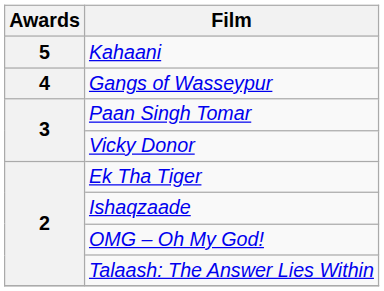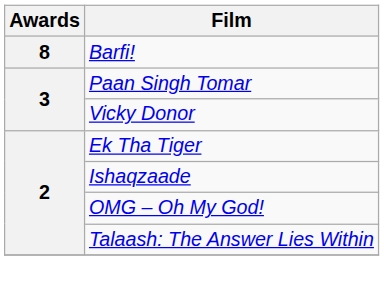+ row: 8 | Barfi!
- row: 5 | Kahaani
- row: 4 | Gangs of Wasseypur
